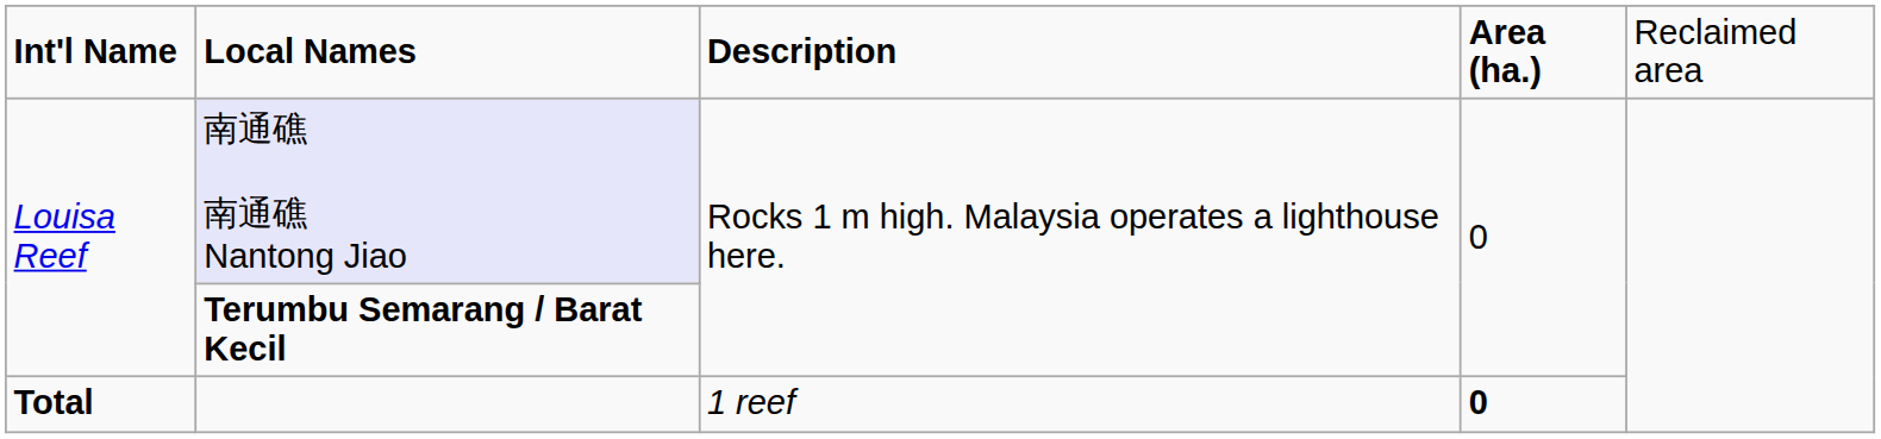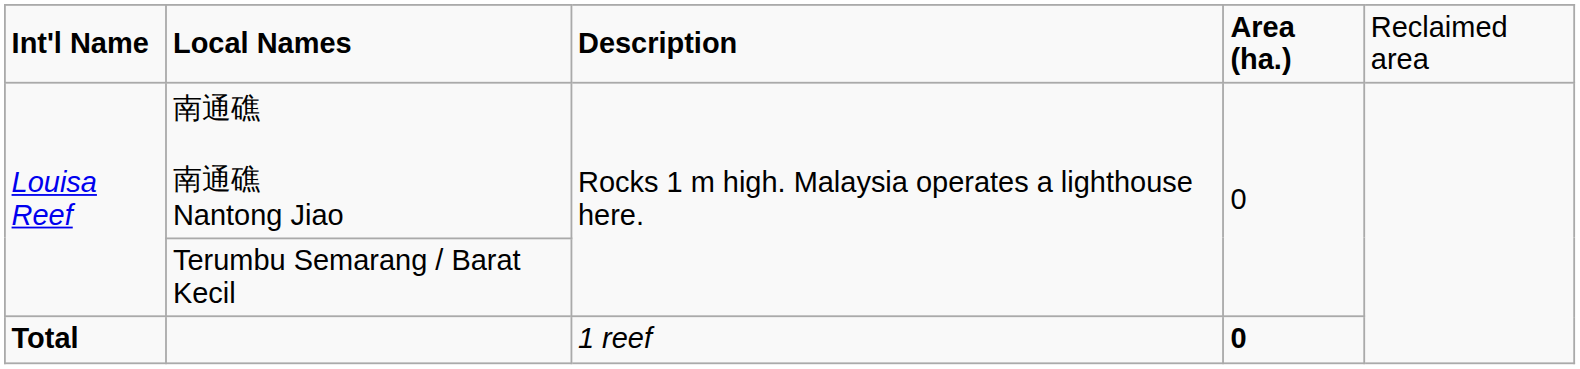南通礁 南通礁 Nantong Jiao | column 2: lavender background -> no background
Terumbu Semarang / Barat Kecil | column 2: bold -> normal
